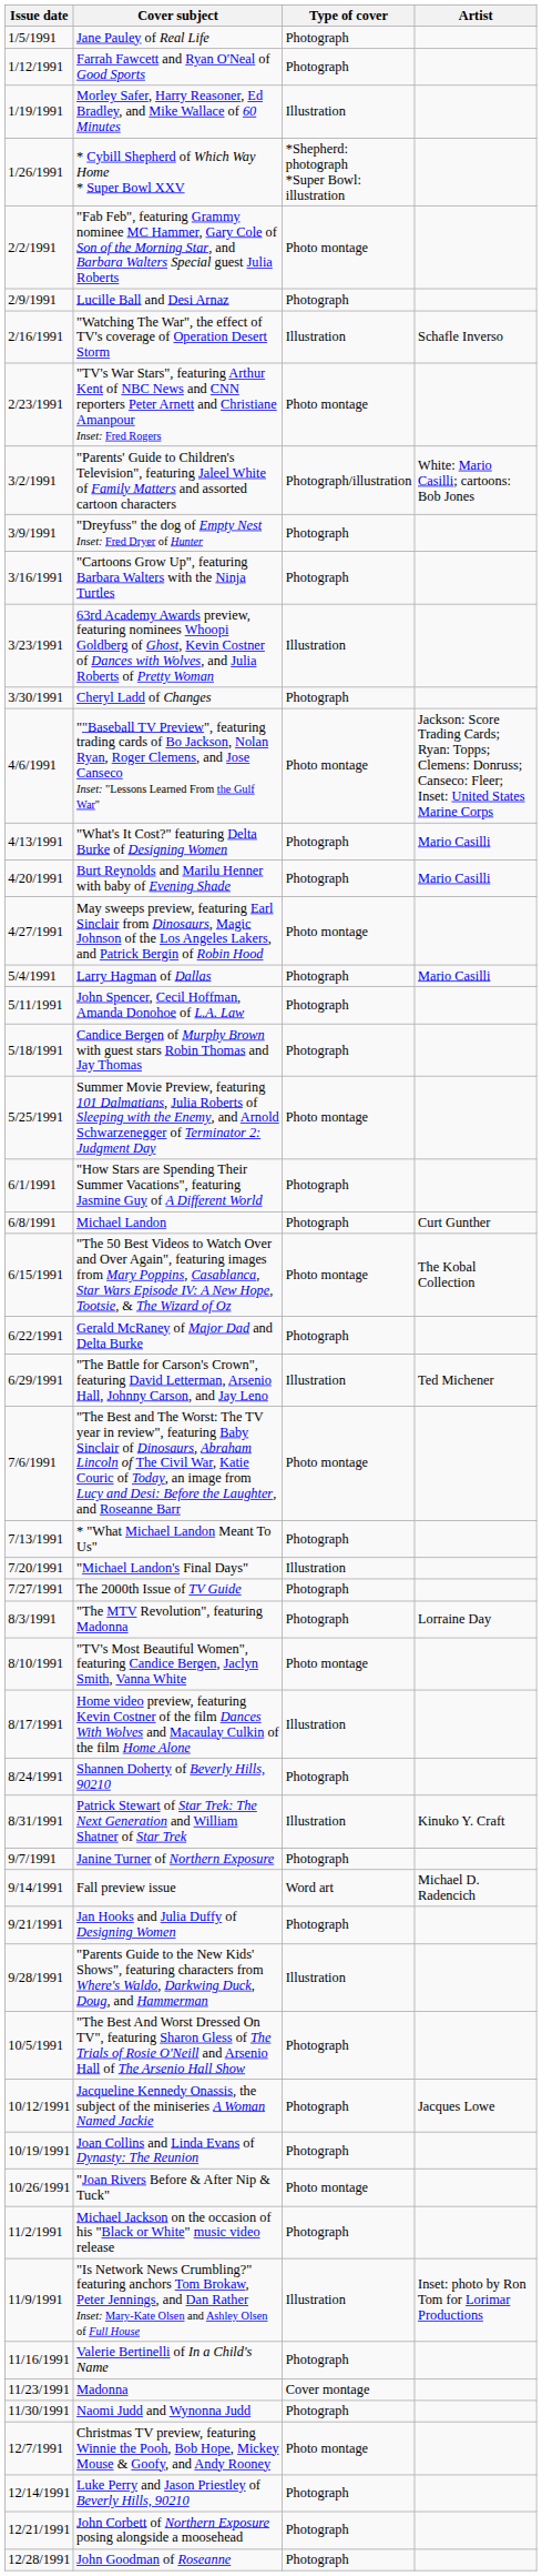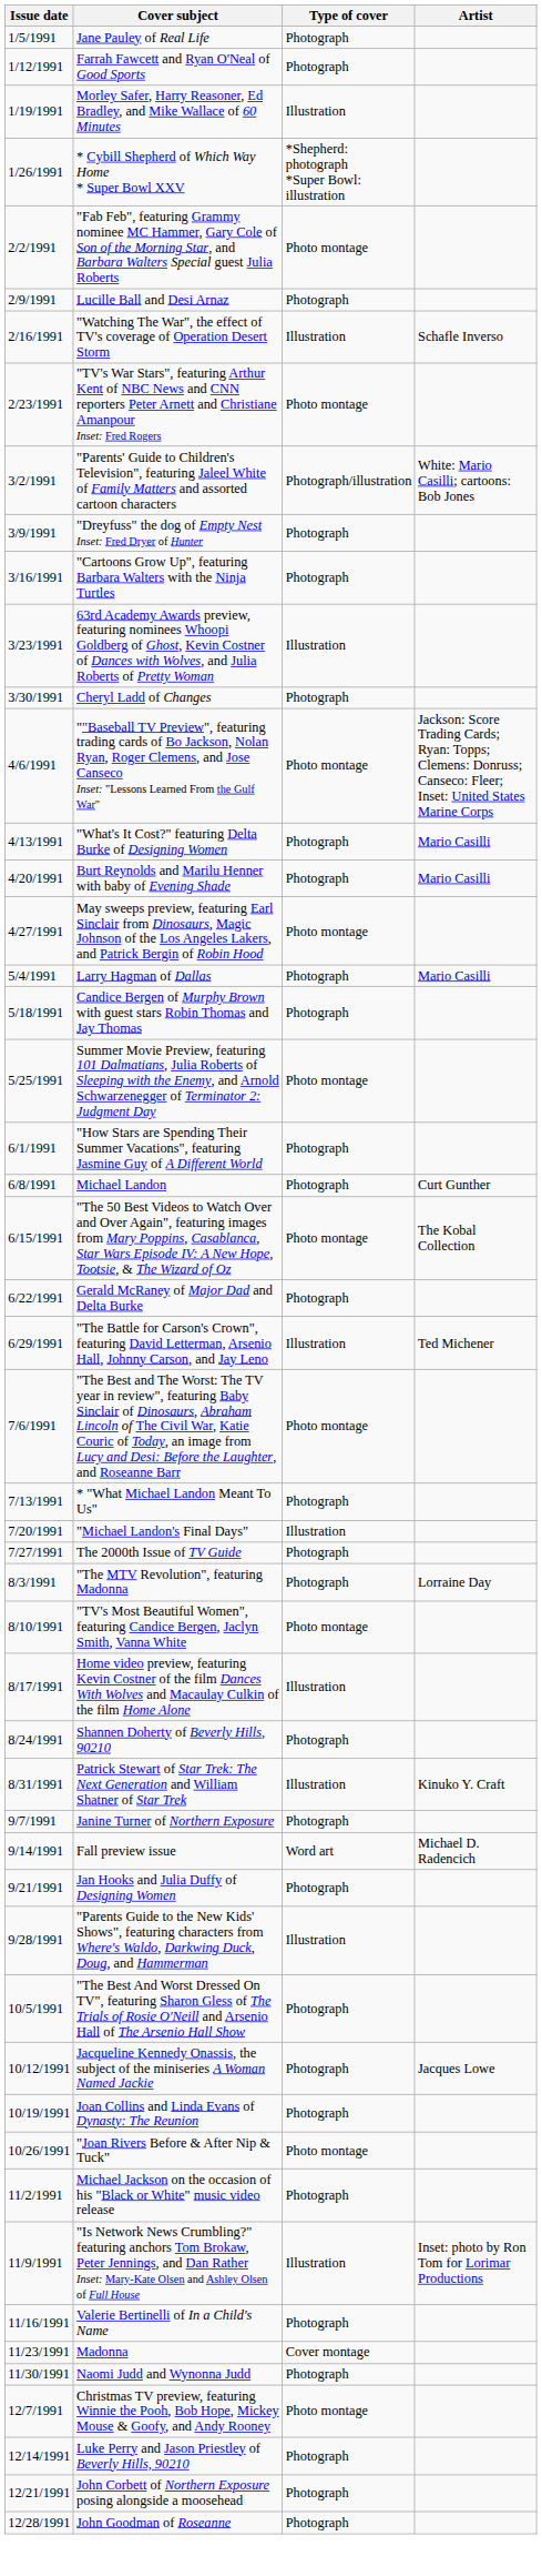- row: 5/11/1991 | John Spencer, Cecil Hoffman, Amanda Donohoe of L.A. Law | Photograph
